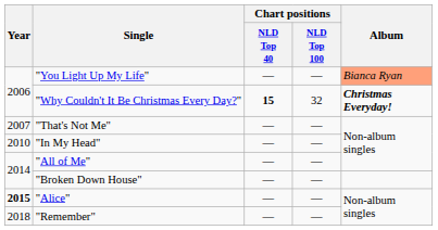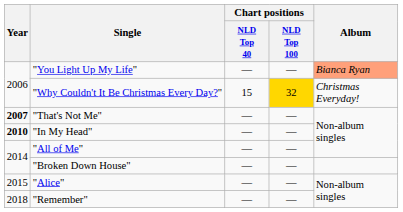"Why Couldn't It Be Christmas Every Day?" | Chart positions / NLD Top 40: bold -> normal
"Why Couldn't It Be Christmas Every Day?" | Chart positions / NLD Top 100: no background -> gold background
"Why Couldn't It Be Christmas Every Day?" | Album: bold -> normal
"That's Not Me" | Year: normal -> bold
"In My Head" | Year: normal -> bold
"Alice" | Year: bold -> normal
